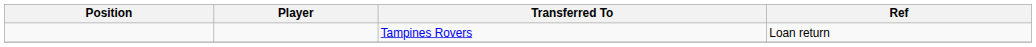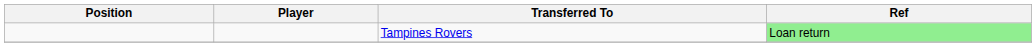Tampines Rovers | Ref: no background -> lightgreen background
